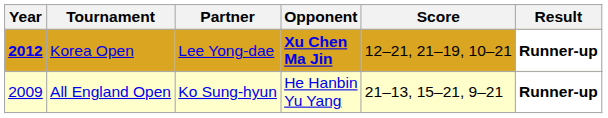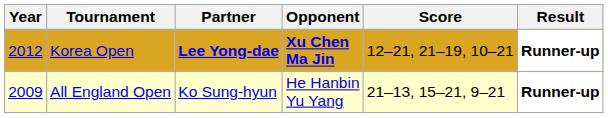Korea Open | Year: bold -> normal
Korea Open | Partner: normal -> bold
